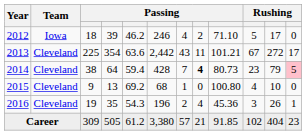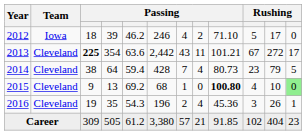2013 | column 3: normal -> bold
2014 | column 8: bold -> normal
2014 | column 12: pink background -> no background
2015 | column 9: normal -> bold
2015 | column 12: no background -> lightgreen background
